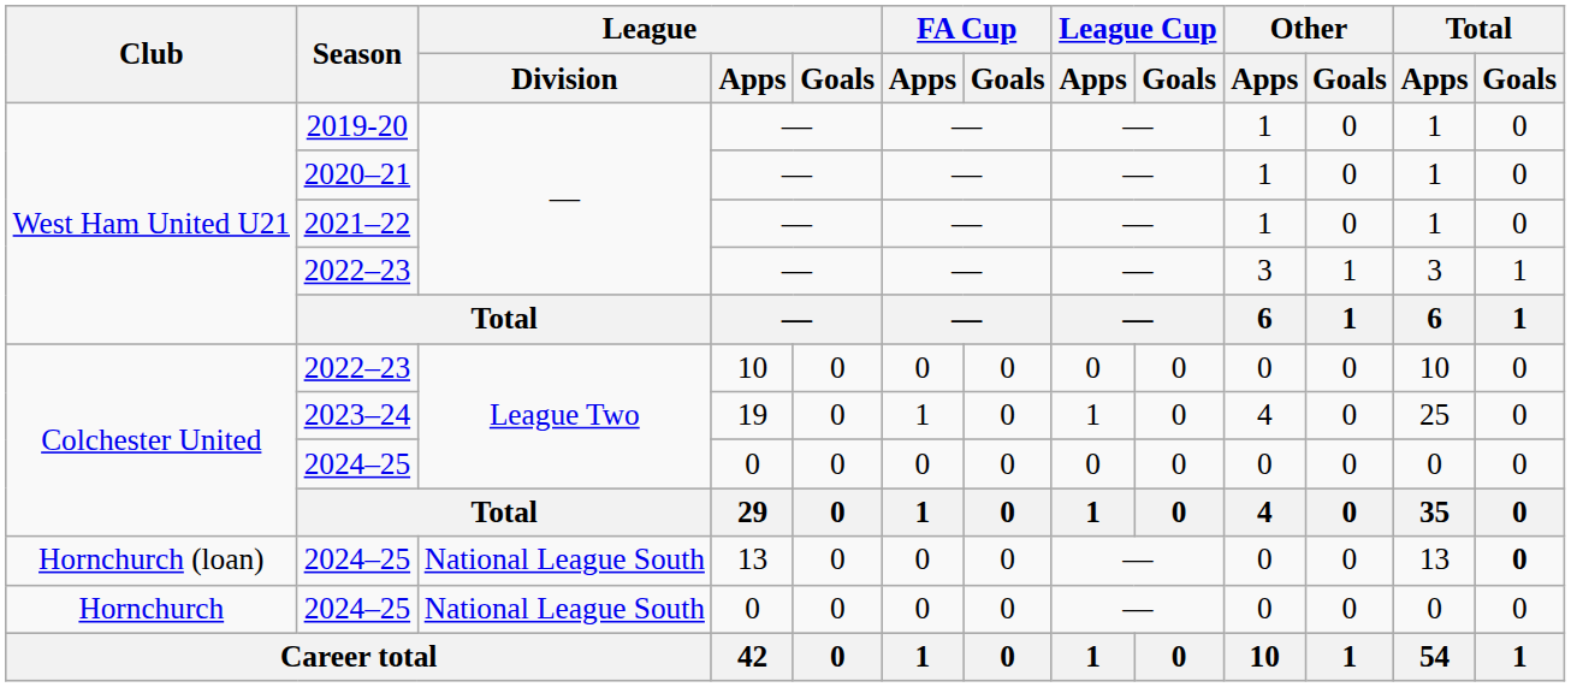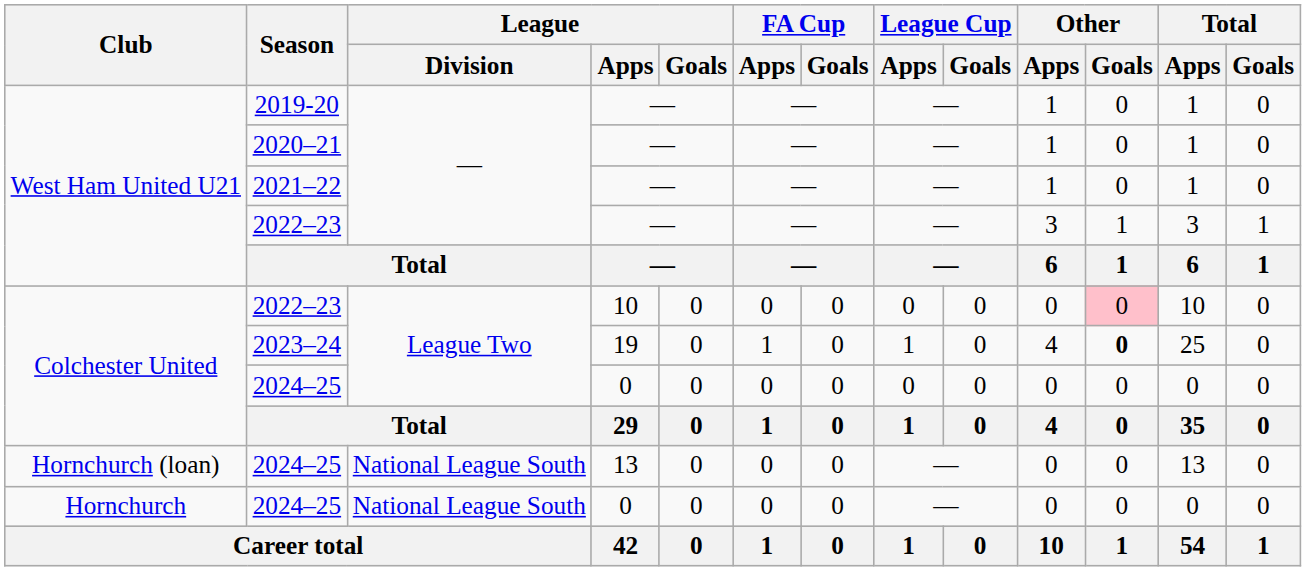Colchester United / 2022–23 | Other / Goals: no background -> pink background
2023–24 | Other / Goals: normal -> bold
Hornchurch (loan) / 2024–25 | Total / Goals: bold -> normal
